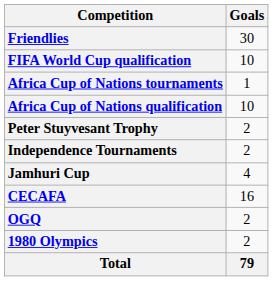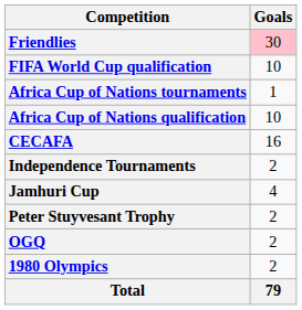Friendlies | Goals: no background -> pink background
rows swapped: CECAFA <-> Peter Stuyvesant Trophy
